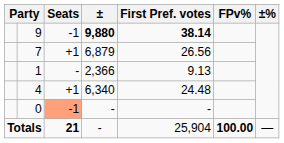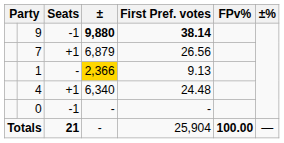1 | ±: no background -> gold background
0 | Seats: lightsalmon background -> no background
